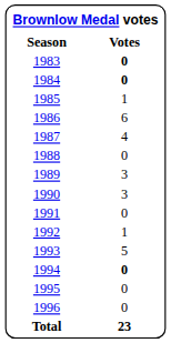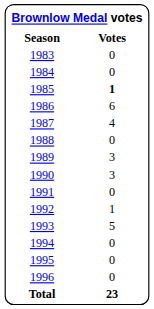1983 | Votes: bold -> normal
1984 | Votes: bold -> normal
1985 | Votes: normal -> bold
1994 | Votes: bold -> normal
